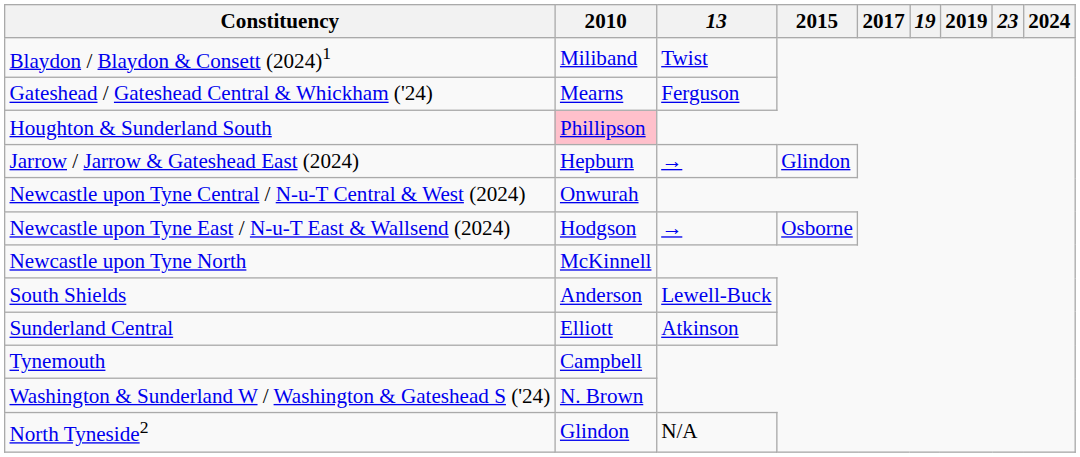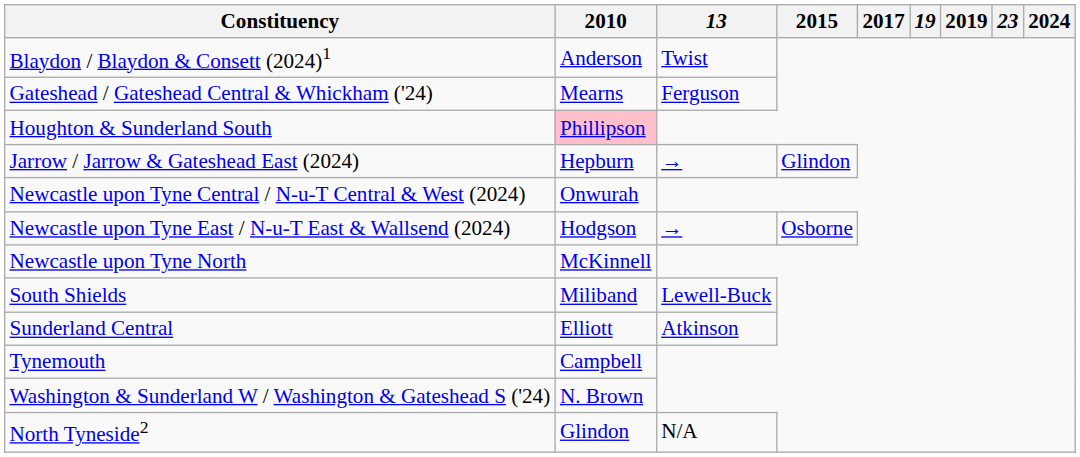Blaydon / Blaydon & Consett (2024)1 | 2010: Miliband -> Anderson
South Shields | 2010: Anderson -> Miliband
